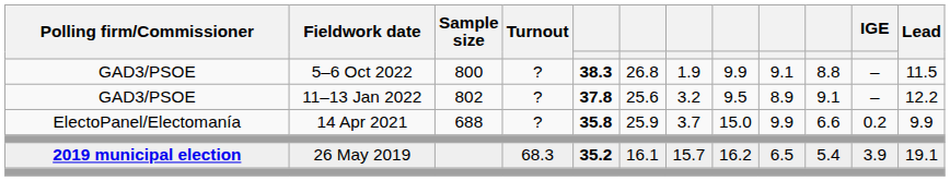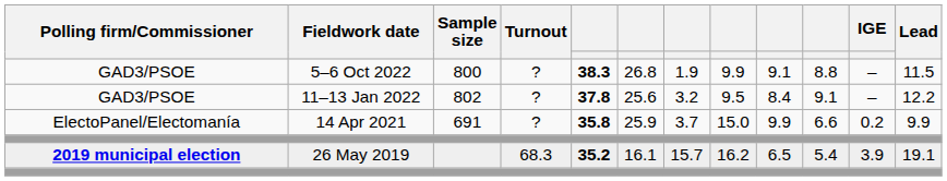11–13 Jan 2022 | column 9: 8.9 -> 8.4
14 Apr 2021 | Sample size: 688 -> 691
